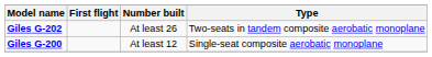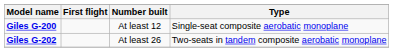rows swapped: Giles G-200 <-> Giles G-202
